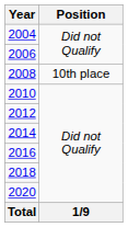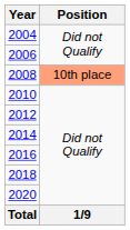2008 | Position: no background -> lightsalmon background
